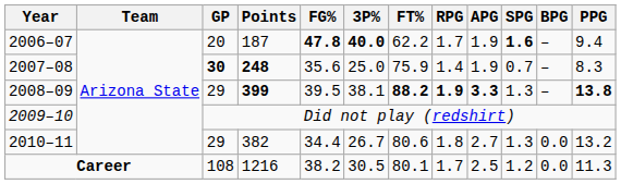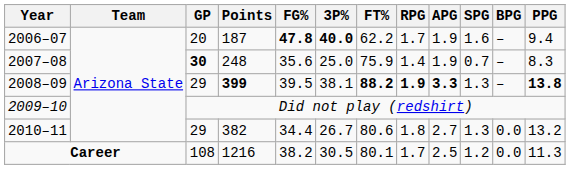2006–07 | SPG: bold -> normal
2007–08 | Points: bold -> normal
